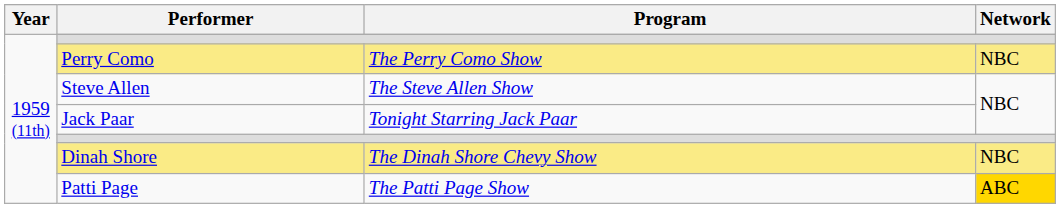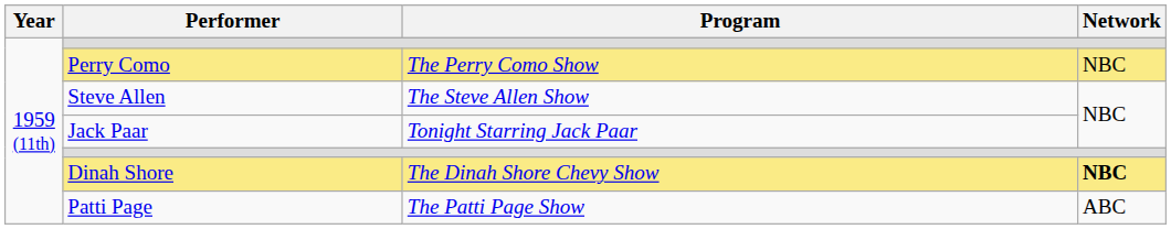Dinah Shore | Network: normal -> bold
Patti Page | Network: gold background -> no background
